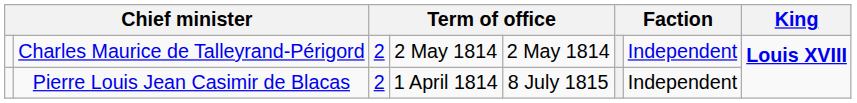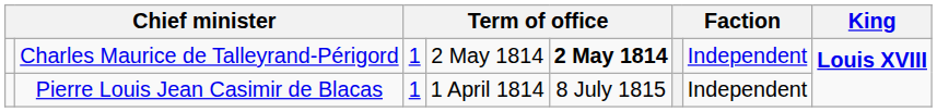Charles Maurice de Talleyrand-Périgord | column 3: 2 -> 1
Charles Maurice de Talleyrand-Périgord | column 5: normal -> bold
Pierre Louis Jean Casimir de Blacas | column 3: 2 -> 1
